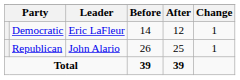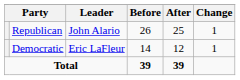rows swapped: Republican <-> Democratic
